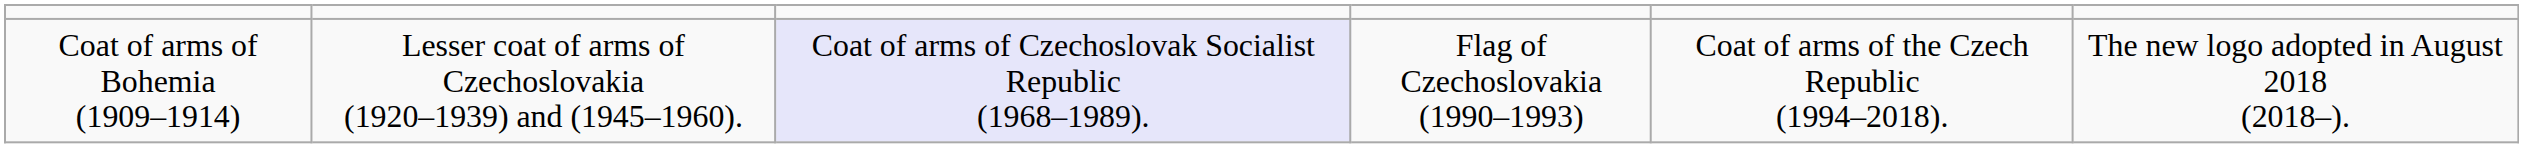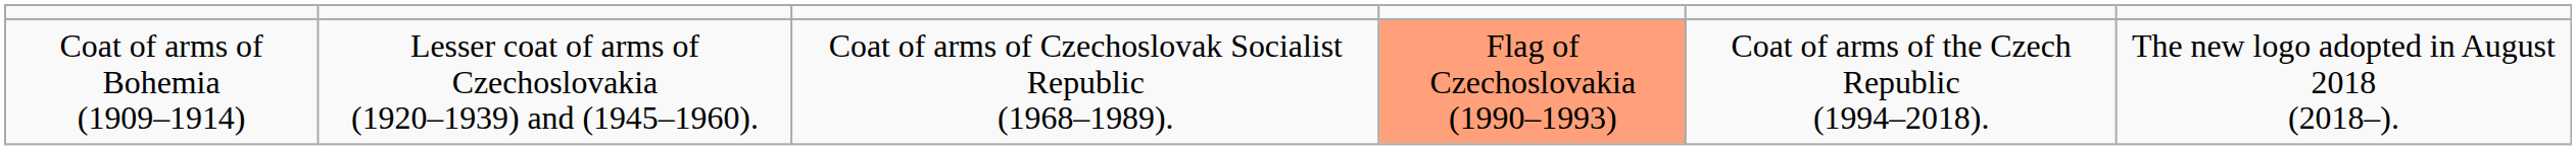Coat of arms of Bohemia (1909–1914) | column 3: lavender background -> no background
Coat of arms of Bohemia (1909–1914) | column 4: no background -> lightsalmon background
